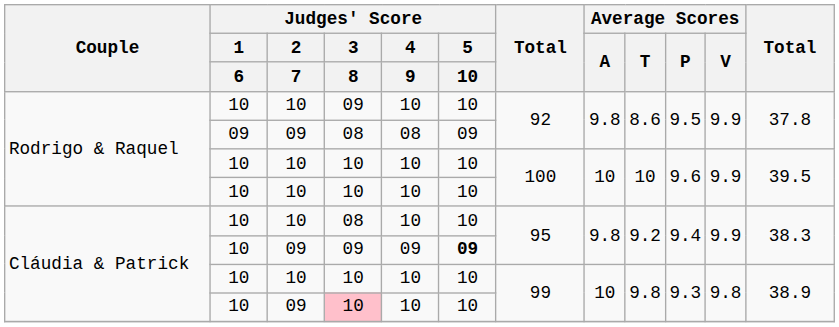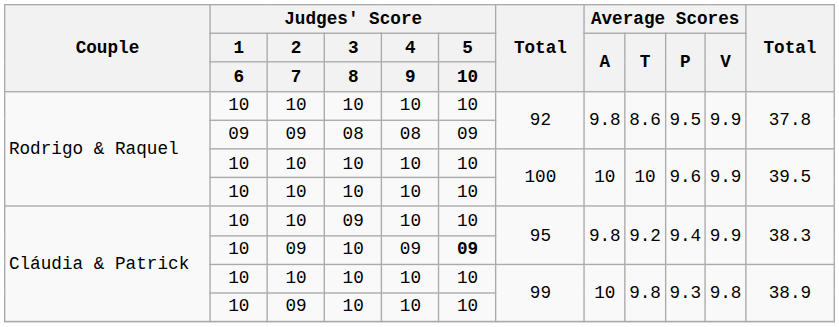row 4 | Judges' Score / 3 / 8: 09 -> 10
row 8 | Judges' Score / 3 / 8: 08 -> 09
row 9 | Judges' Score / 3 / 8: 09 -> 10
row 11 | Judges' Score / 3 / 8: pink background -> no background
